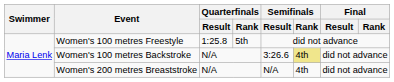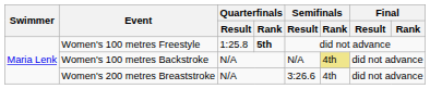Women's 100 metres Freestyle | Quarterfinals / Rank: normal -> bold
Women's 100 metres Backstroke | Semifinals / Result: 3:26.6 -> N/A
Women's 200 metres Breaststroke | Semifinals / Result: N/A -> 3:26.6
